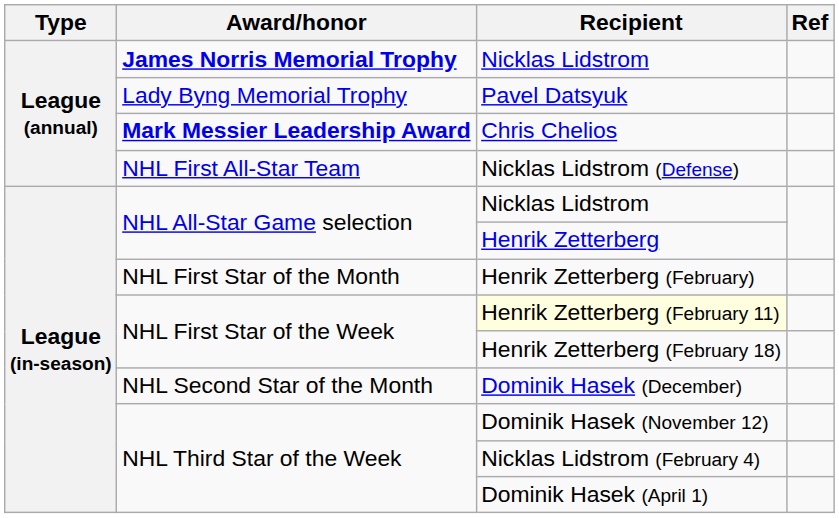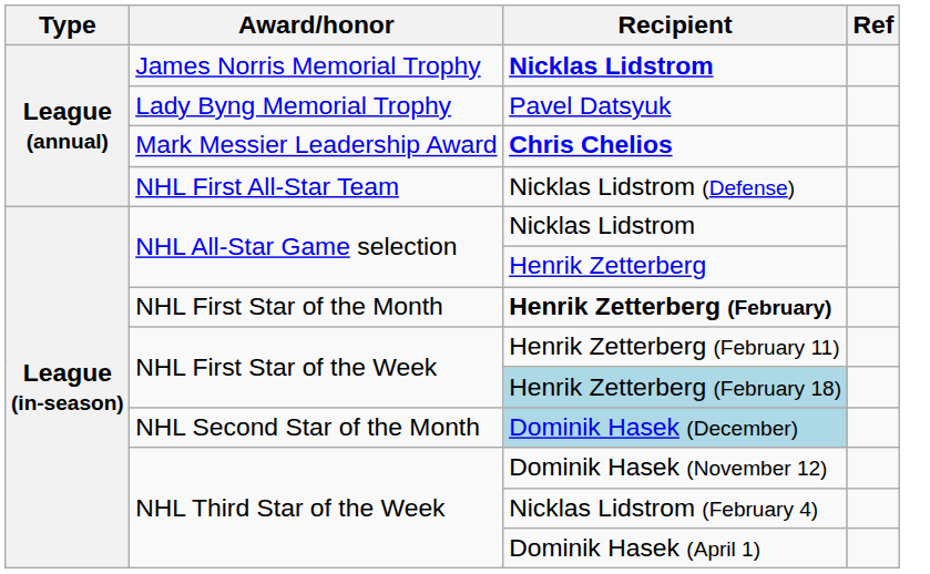James Norris Memorial Trophy / Nicklas Lidstrom | Award/honor: bold -> normal
James Norris Memorial Trophy / Nicklas Lidstrom | Recipient: normal -> bold
Chris Chelios | Award/honor: bold -> normal
Chris Chelios | Recipient: normal -> bold
Henrik Zetterberg (February) | Recipient: normal -> bold
Henrik Zetterberg (February 11) | Recipient: lightyellow background -> no background
Henrik Zetterberg (February 18) | Recipient: no background -> lightblue background
Dominik Hasek (December) | Recipient: no background -> lightblue background
